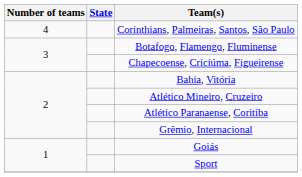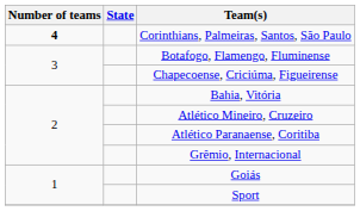Corinthians, Palmeiras, Santos, São Paulo | Number of teams: normal -> bold
